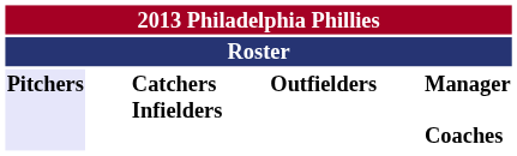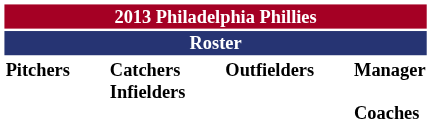Pitchers | column 1: lavender background -> no background
